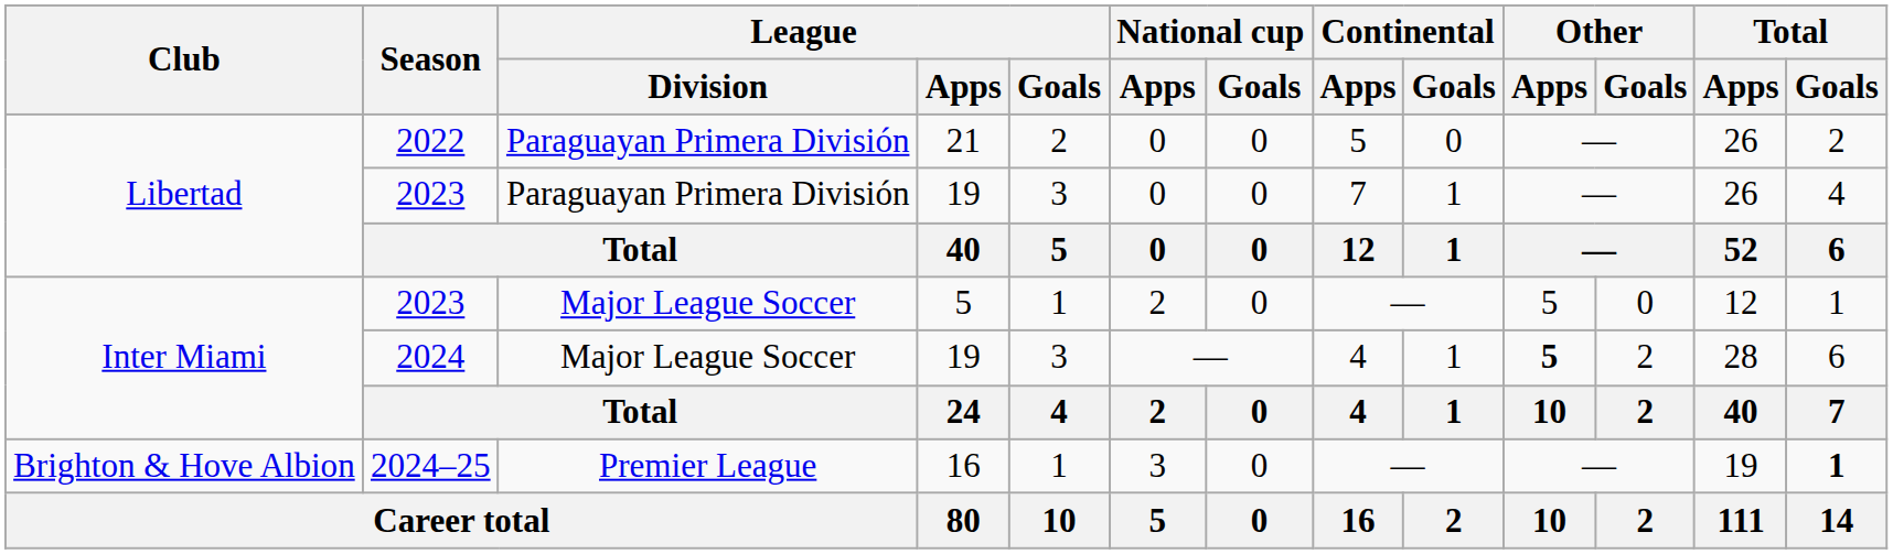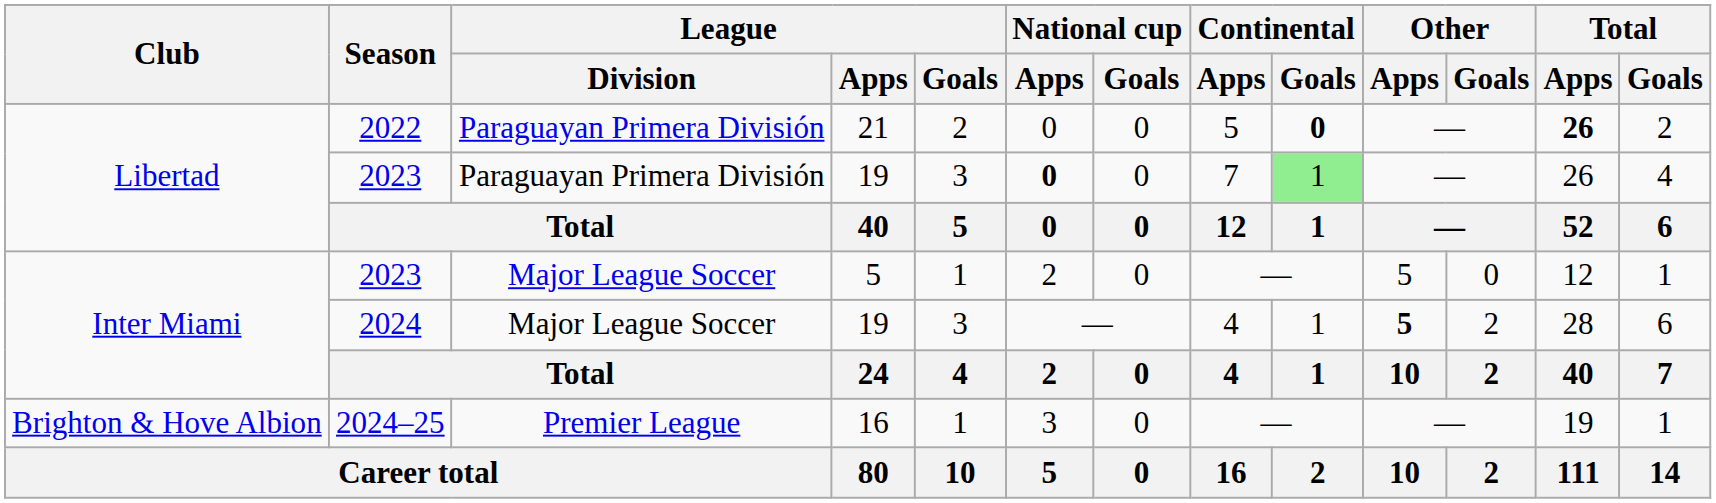2022 | Continental / Goals: normal -> bold
2022 | Total / Apps: normal -> bold
2023 / 19 | National cup / Apps: normal -> bold
2023 / 19 | Continental / Goals: no background -> lightgreen background
2024–25 | Total / Goals: bold -> normal
